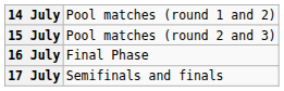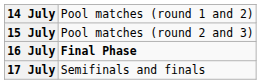16 July | column 2: normal -> bold
